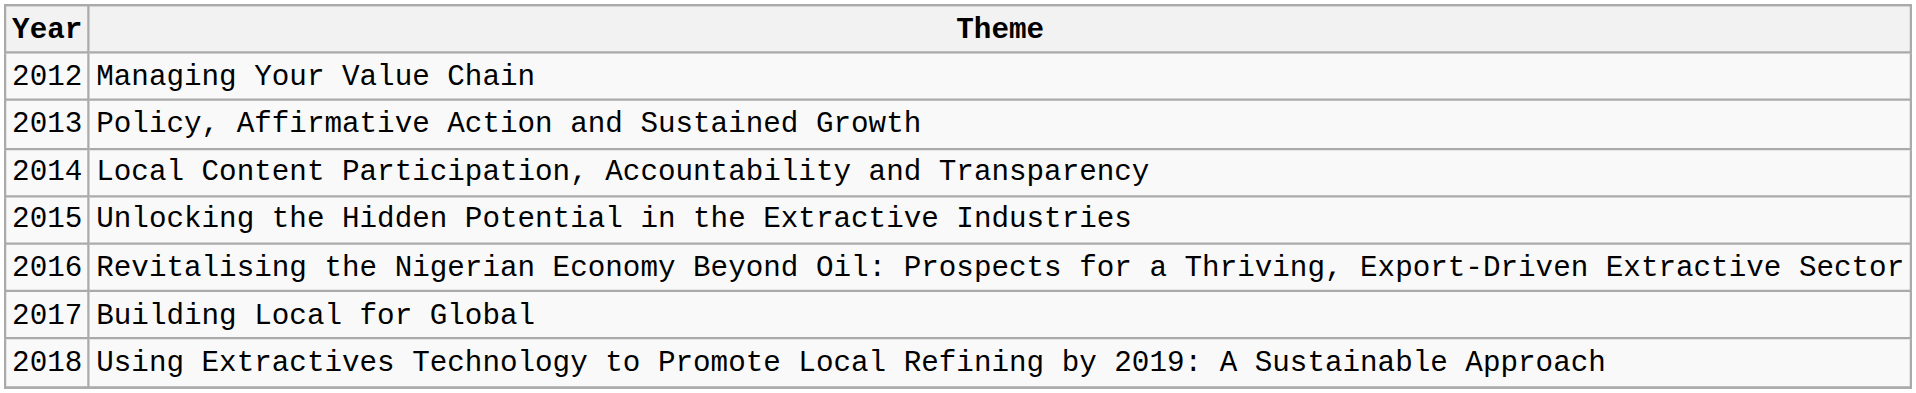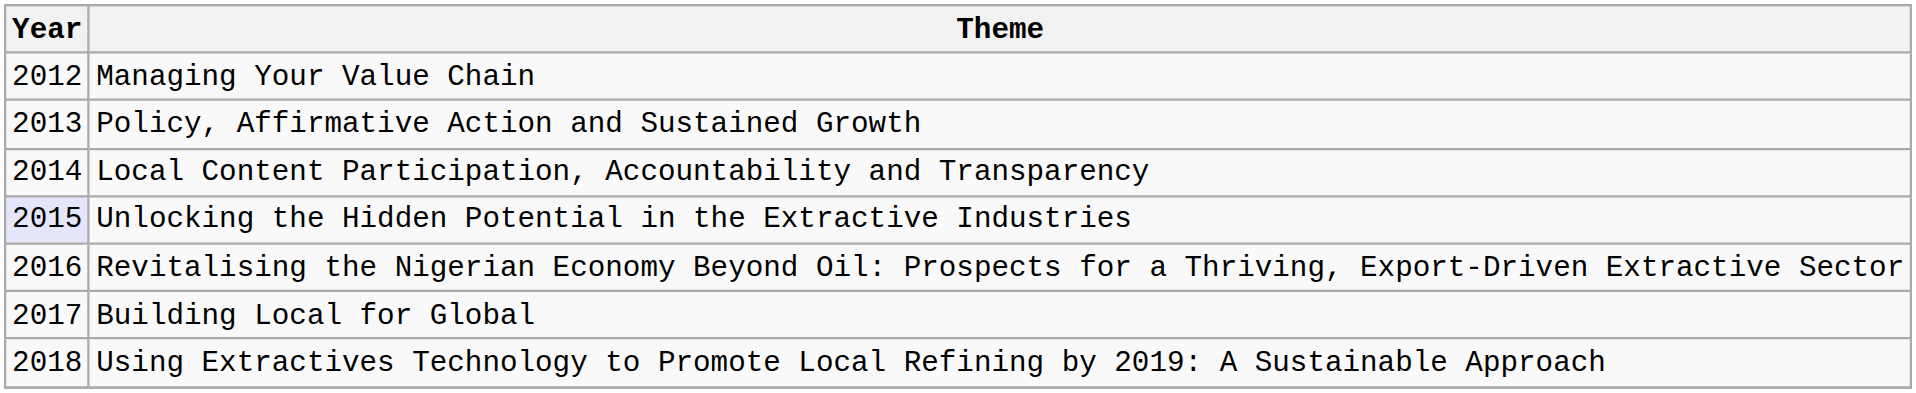Unlocking the Hidden Potential in the Extractive Industries | Year: no background -> lavender background
